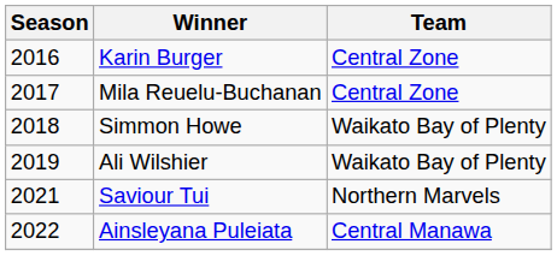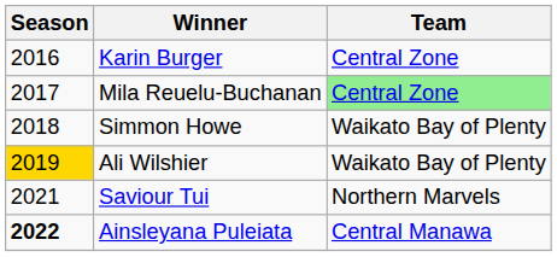Mila Reuelu-Buchanan | Team: no background -> lightgreen background
Ali Wilshier | Season: no background -> gold background
Ainsleyana Puleiata | Season: normal -> bold
